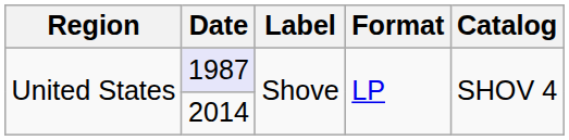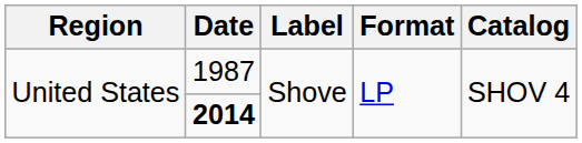1987 | Date: lavender background -> no background
2014 | Date: normal -> bold
